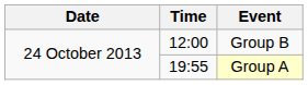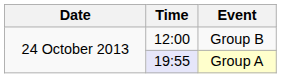Group A | Time: no background -> lavender background
